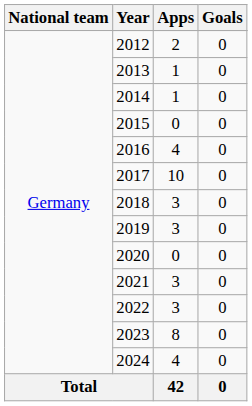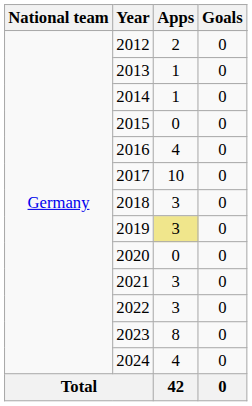2019 | Apps: no background -> khaki background
